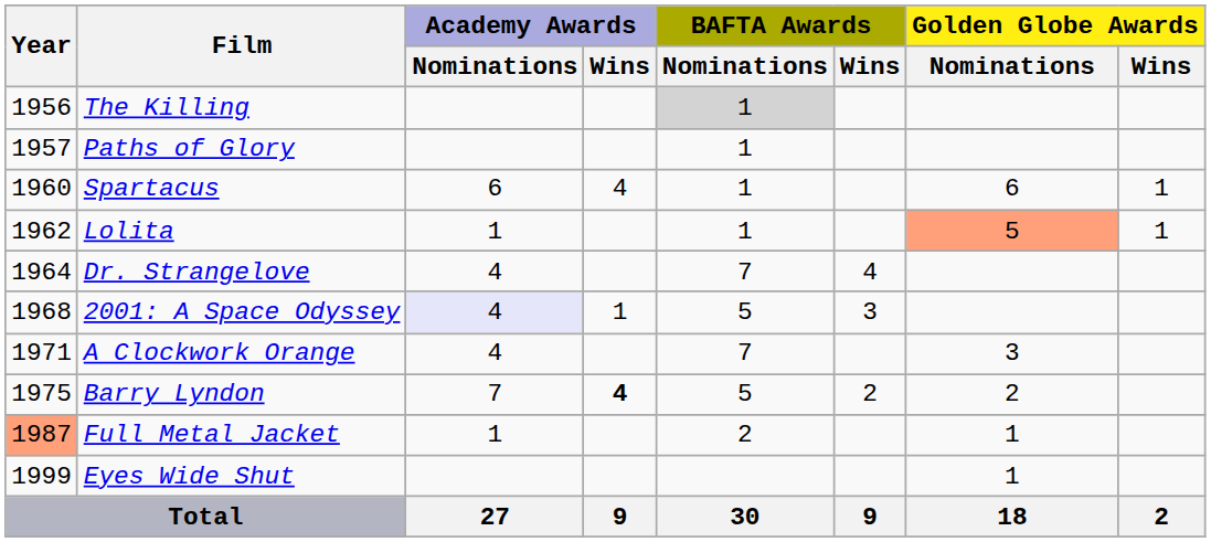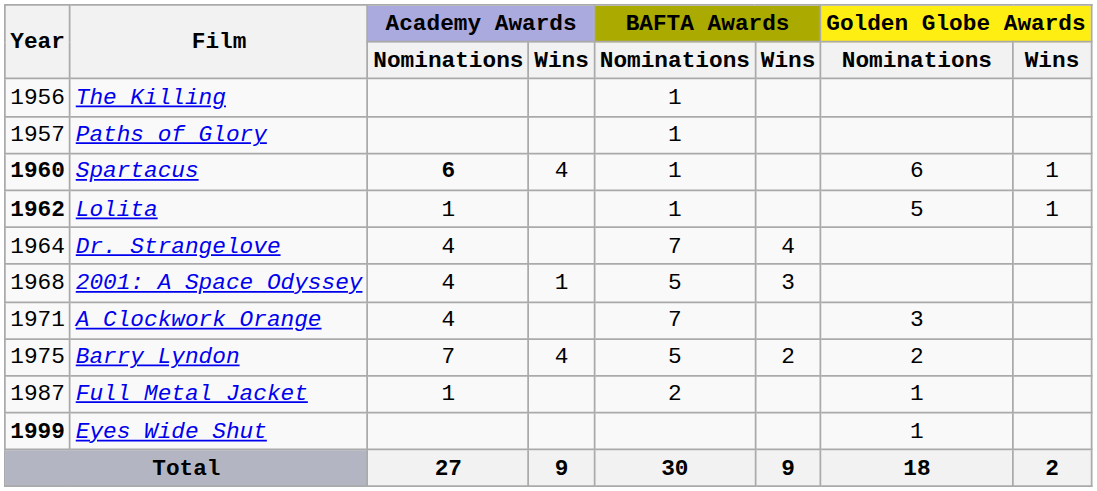The Killing | BAFTA Awards / Nominations: lightgrey background -> no background
Spartacus | Year: normal -> bold
Spartacus | Academy Awards / Nominations: normal -> bold
Lolita | Year: normal -> bold
Lolita | Golden Globe Awards / Nominations: lightsalmon background -> no background
2001: A Space Odyssey | Academy Awards / Nominations: lavender background -> no background
Barry Lyndon | Academy Awards / Wins: bold -> normal
Full Metal Jacket | Year: lightsalmon background -> no background
Eyes Wide Shut | Year: normal -> bold
